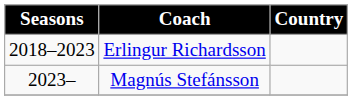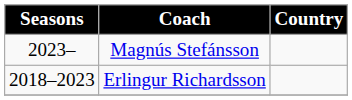rows swapped: Erlingur Richardsson <-> Magnús Stefánsson
